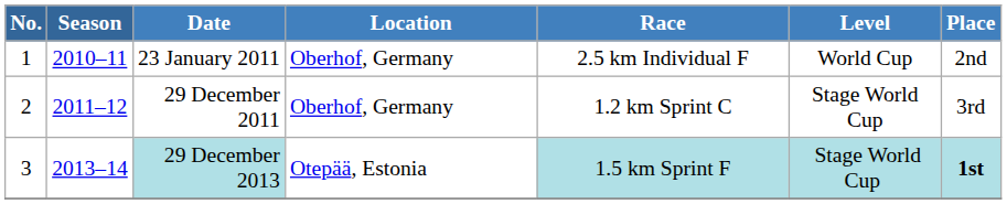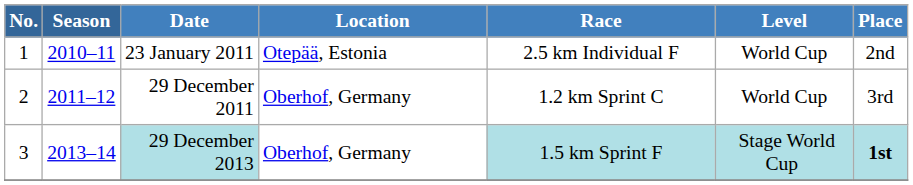23 January 2011 | Location: Oberhof, Germany -> Otepää, Estonia
29 December 2011 | Level: Stage World Cup -> World Cup
29 December 2013 | Location: Otepää, Estonia -> Oberhof, Germany
